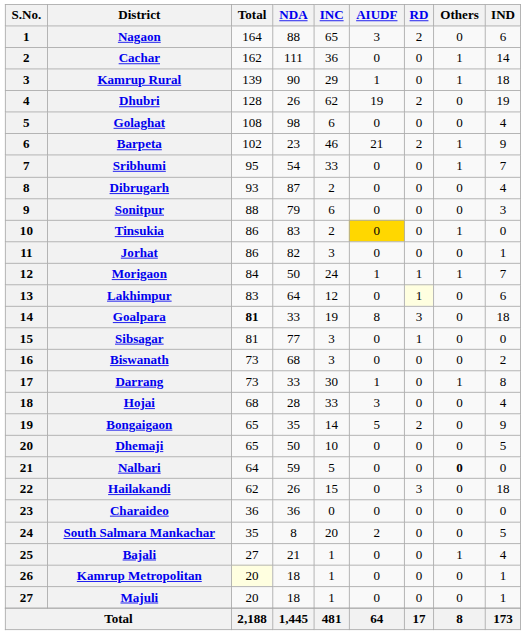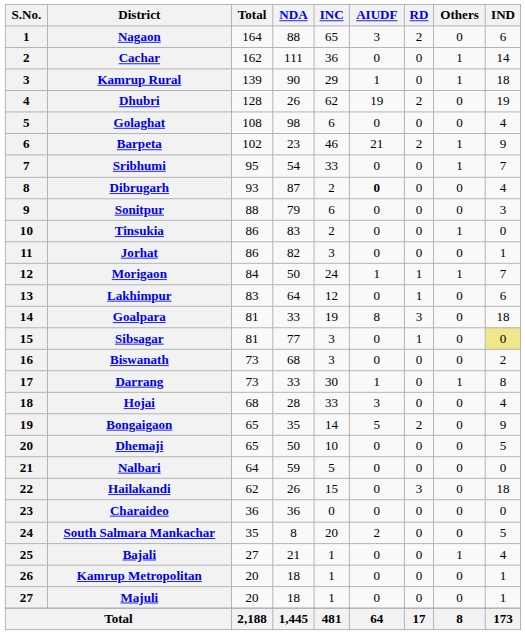Dibrugarh | AIUDF: normal -> bold
Tinsukia | AIUDF: gold background -> no background
Lakhimpur | RD: lightyellow background -> no background
Goalpara | Total: bold -> normal
Sibsagar | IND: no background -> khaki background
Nalbari | Others: bold -> normal
Kamrup Metropolitan | Total: lightyellow background -> no background
